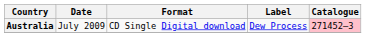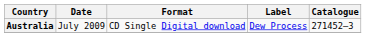Australia | Catalogue: pink background -> no background
